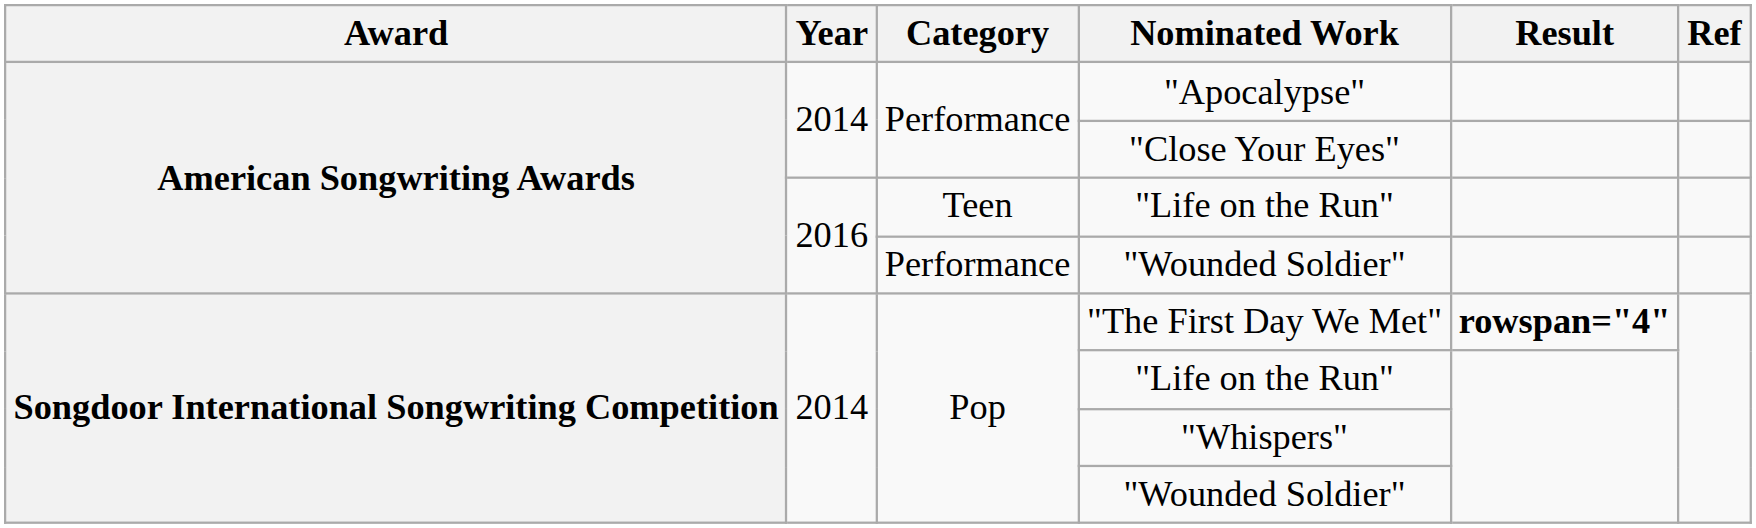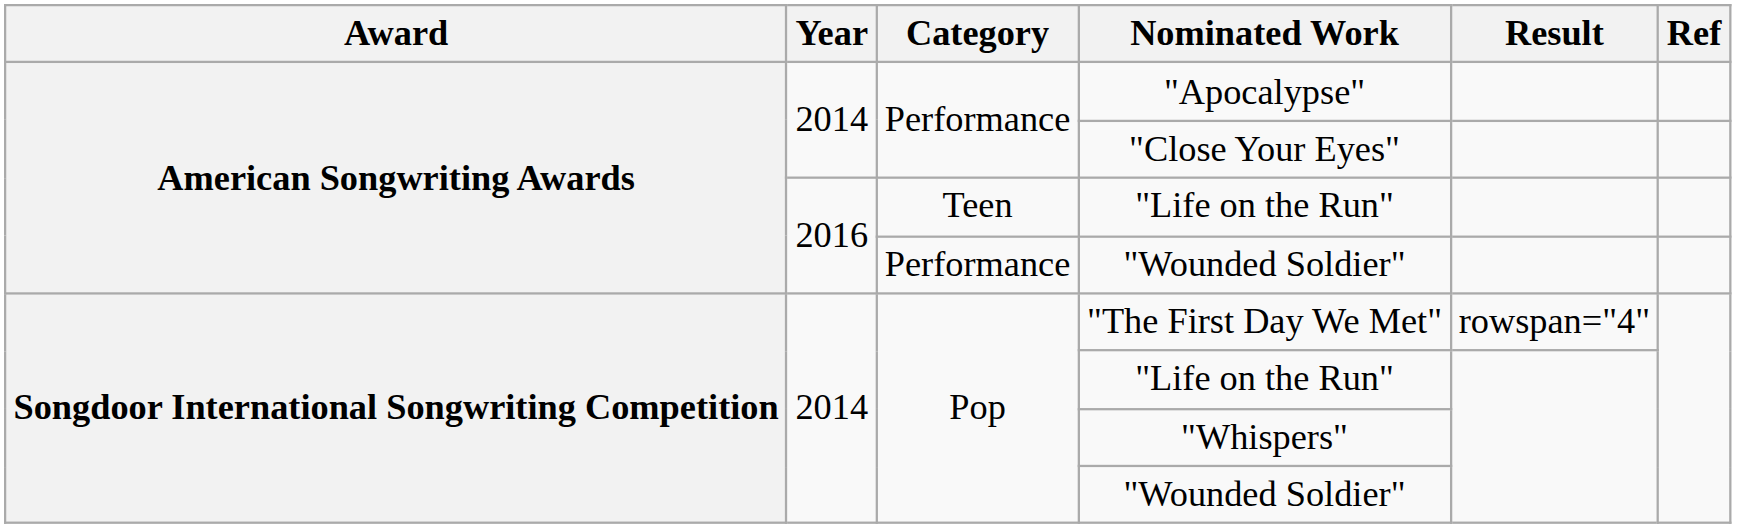"The First Day We Met" | Result: bold -> normal
